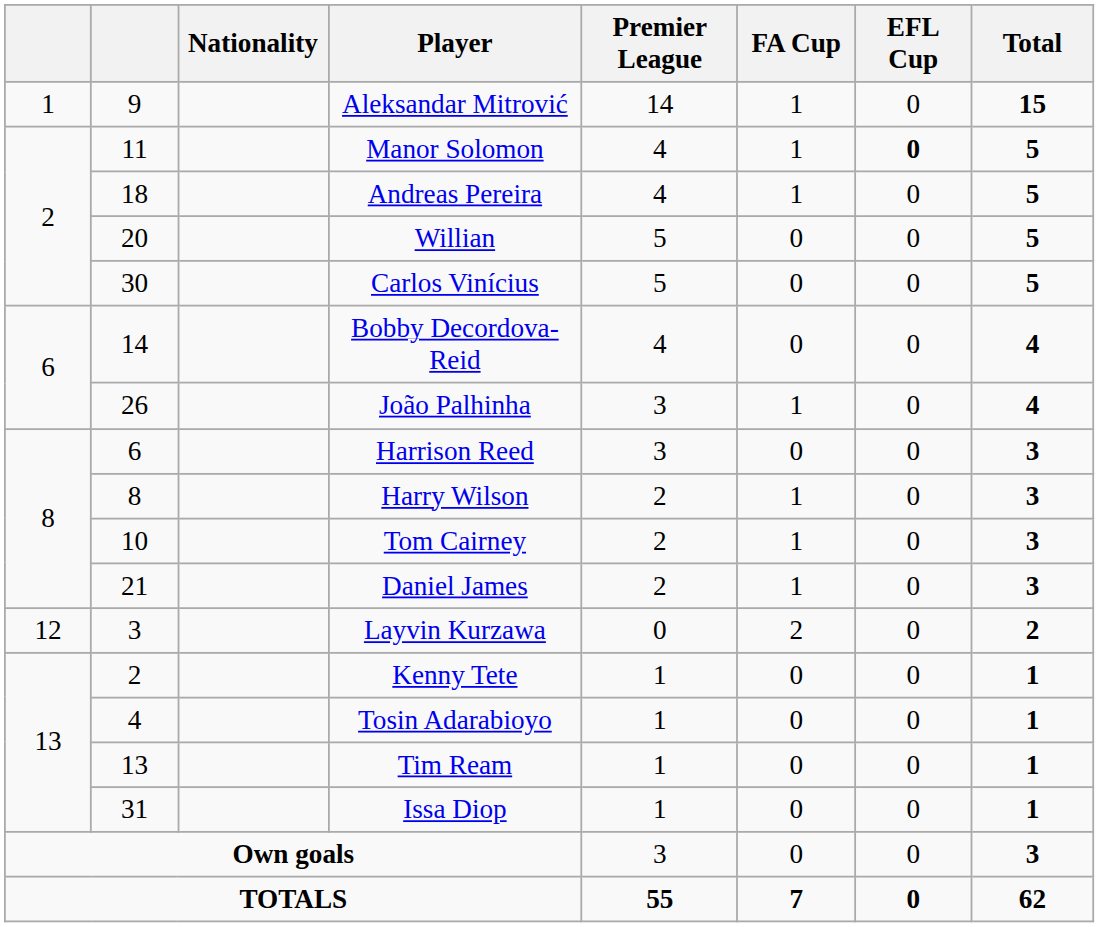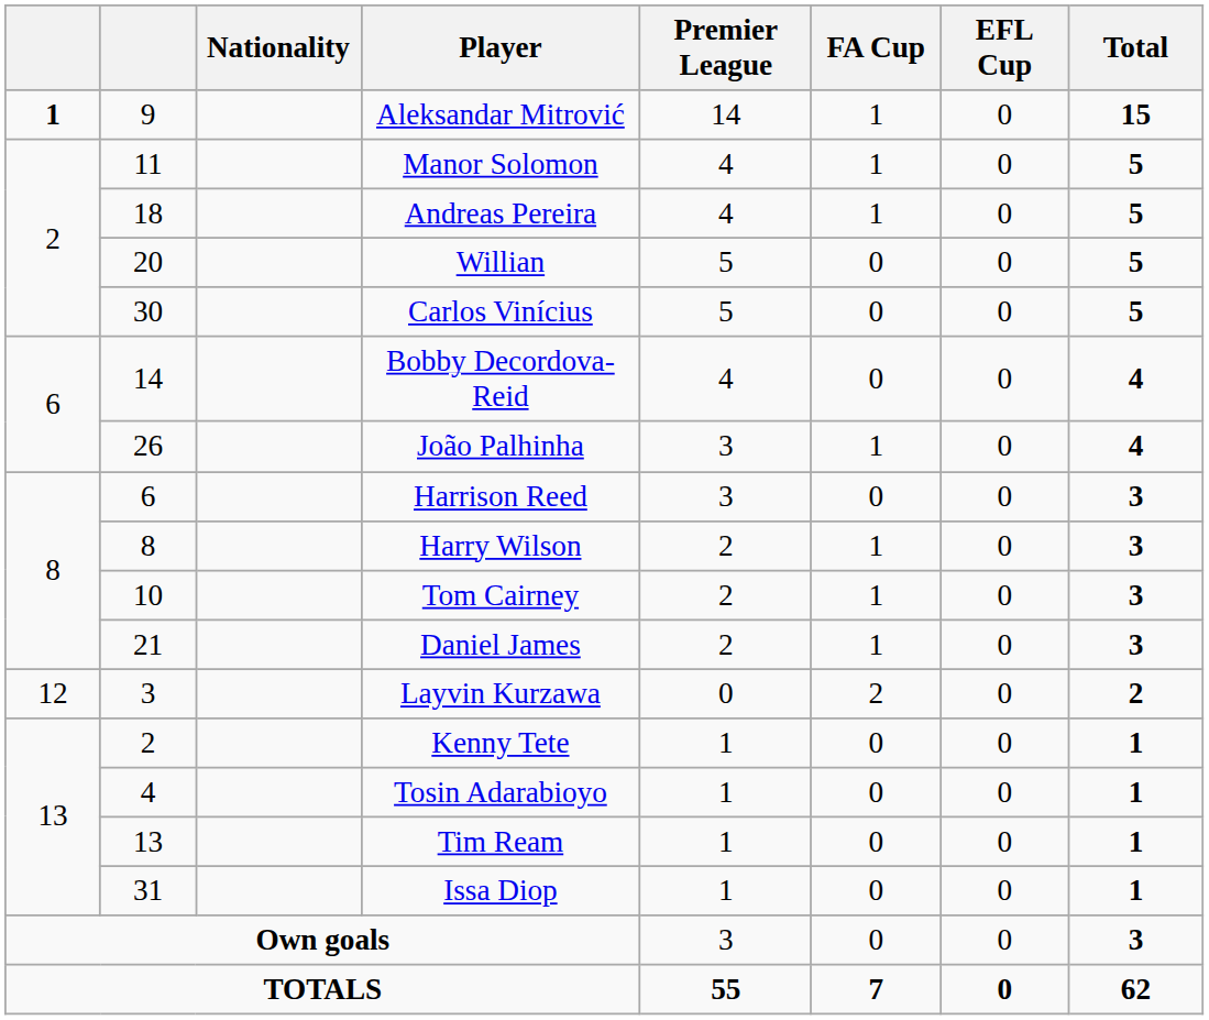Aleksandar Mitrović | column 1: normal -> bold
Manor Solomon | EFL Cup: bold -> normal
